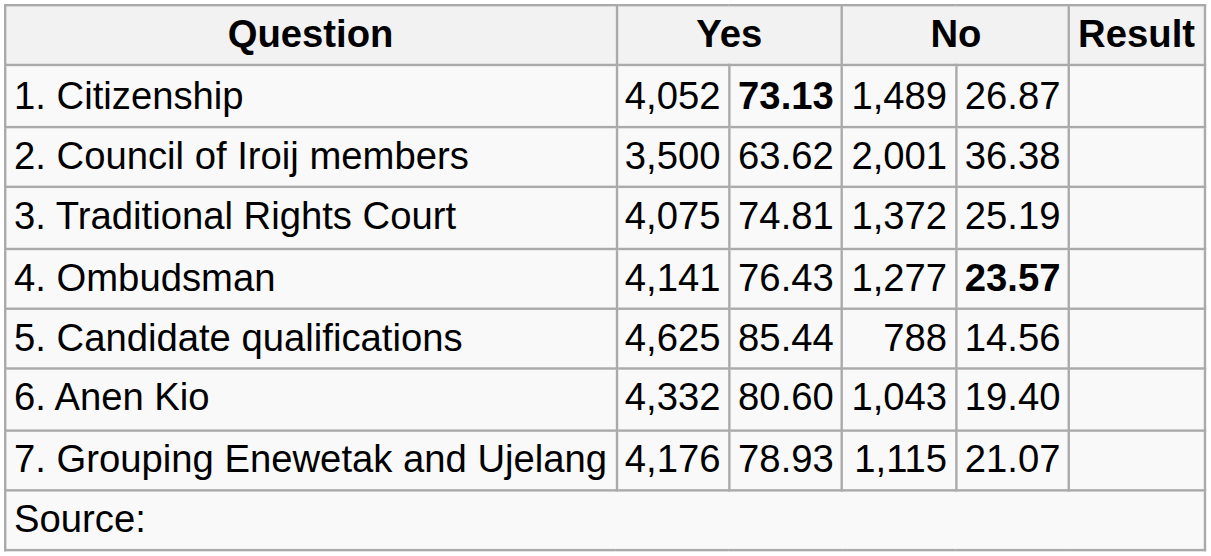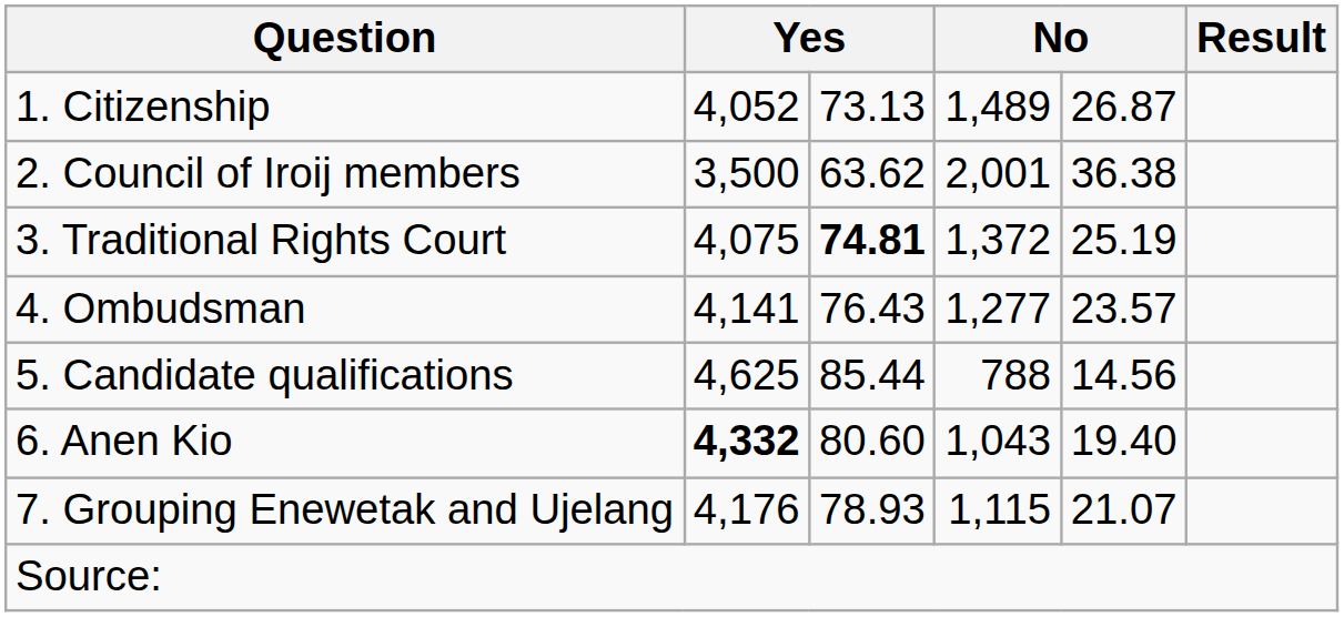1. Citizenship | column 3: bold -> normal
3. Traditional Rights Court | column 3: normal -> bold
4. Ombudsman | column 5: bold -> normal
6. Anen Kio | column 2: normal -> bold
